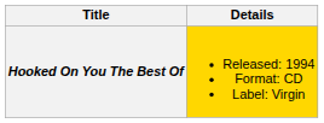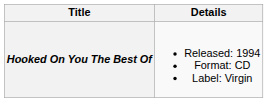Hooked On You The Best Of | Details: gold background -> no background
